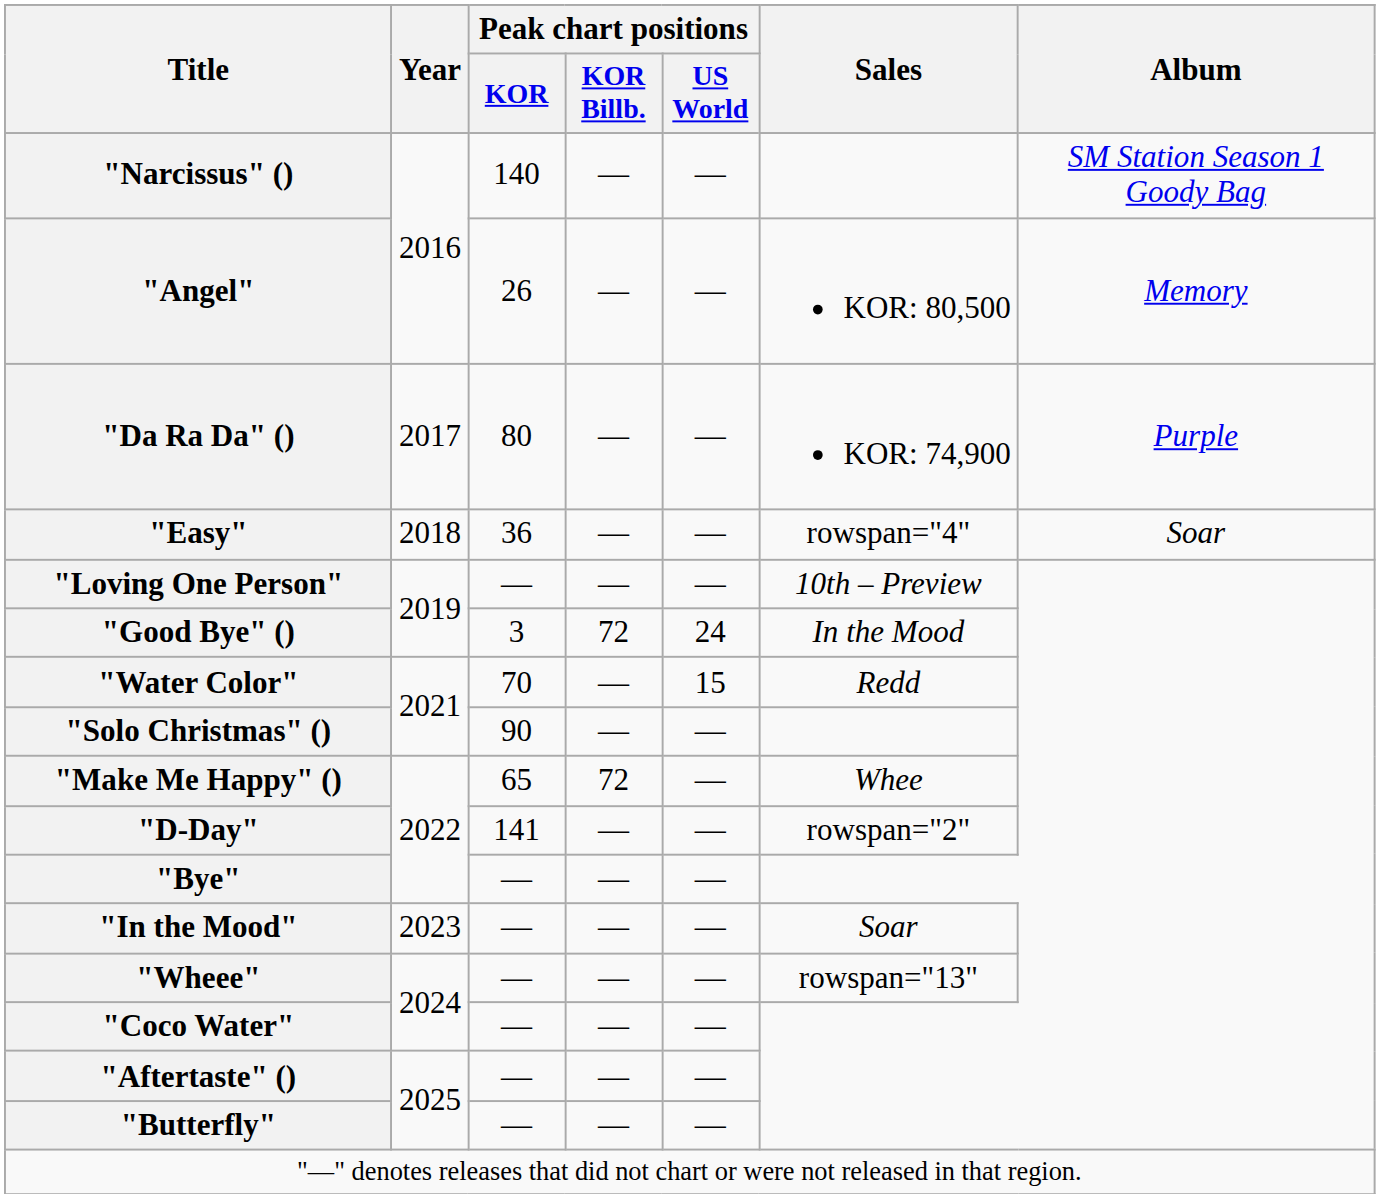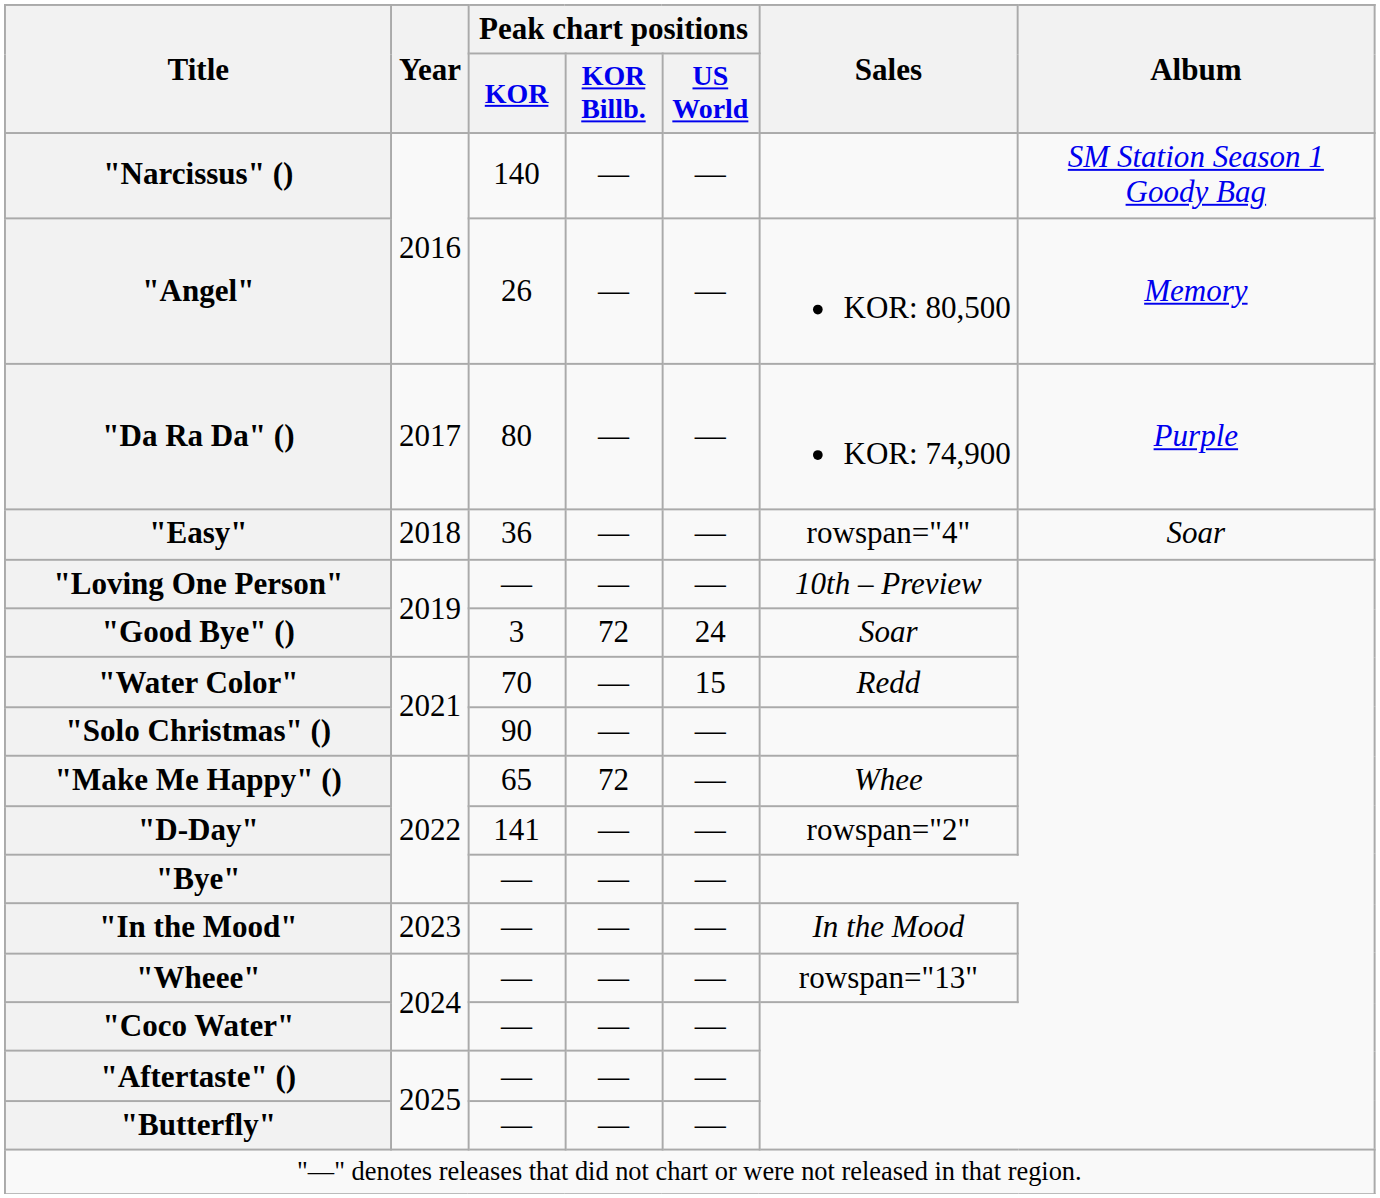"Good Bye" () | Sales: In the Mood -> Soar
"In the Mood" | Sales: Soar -> In the Mood
